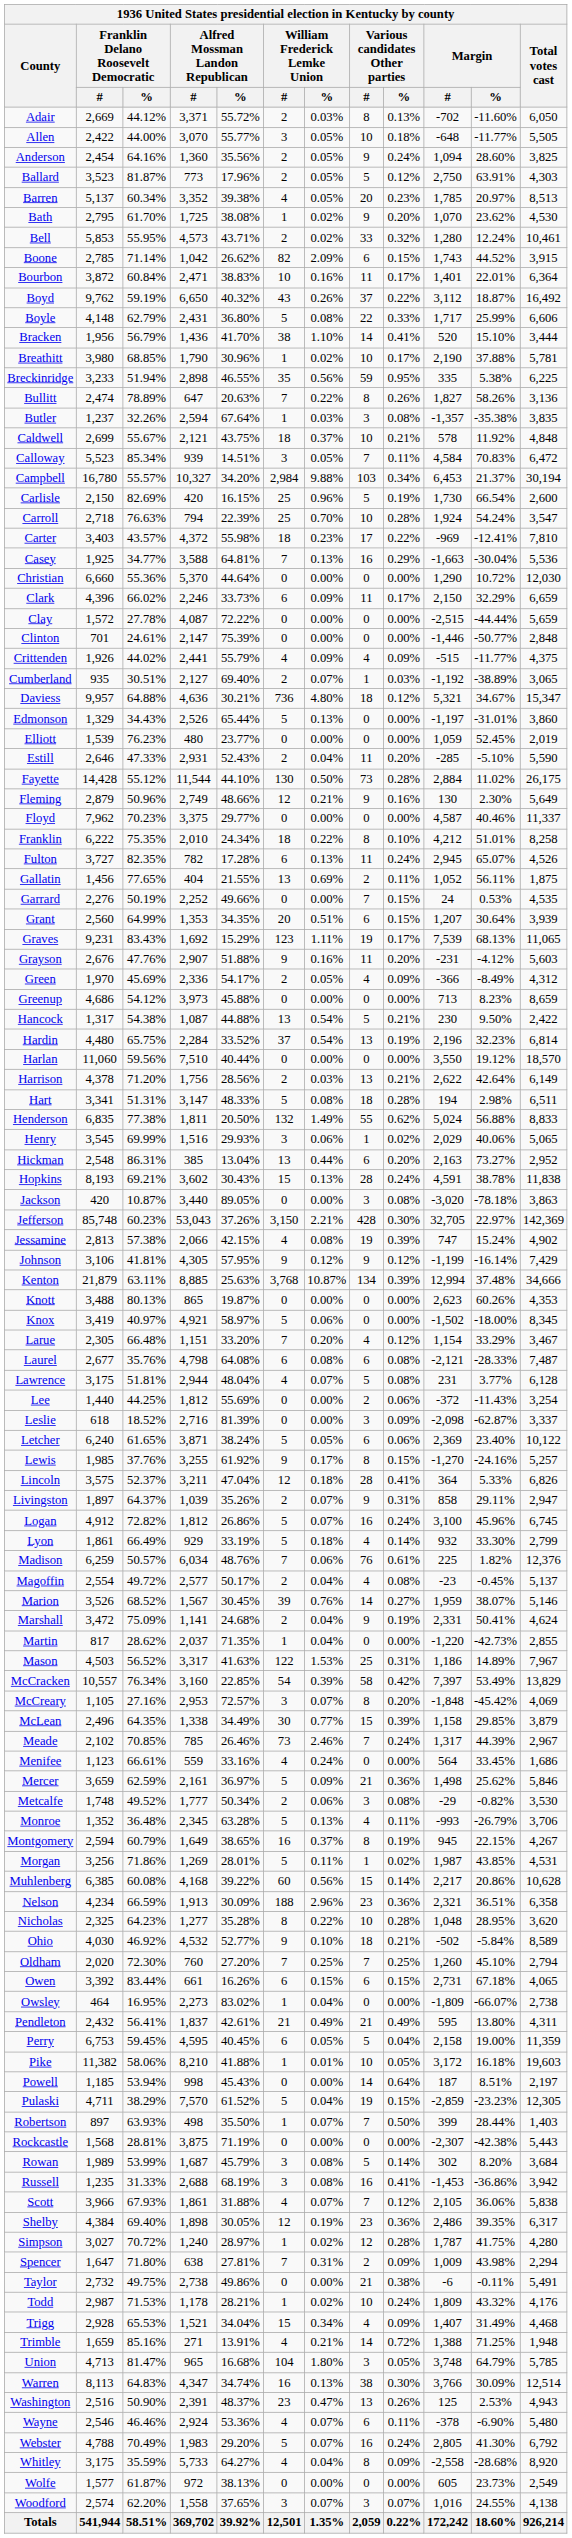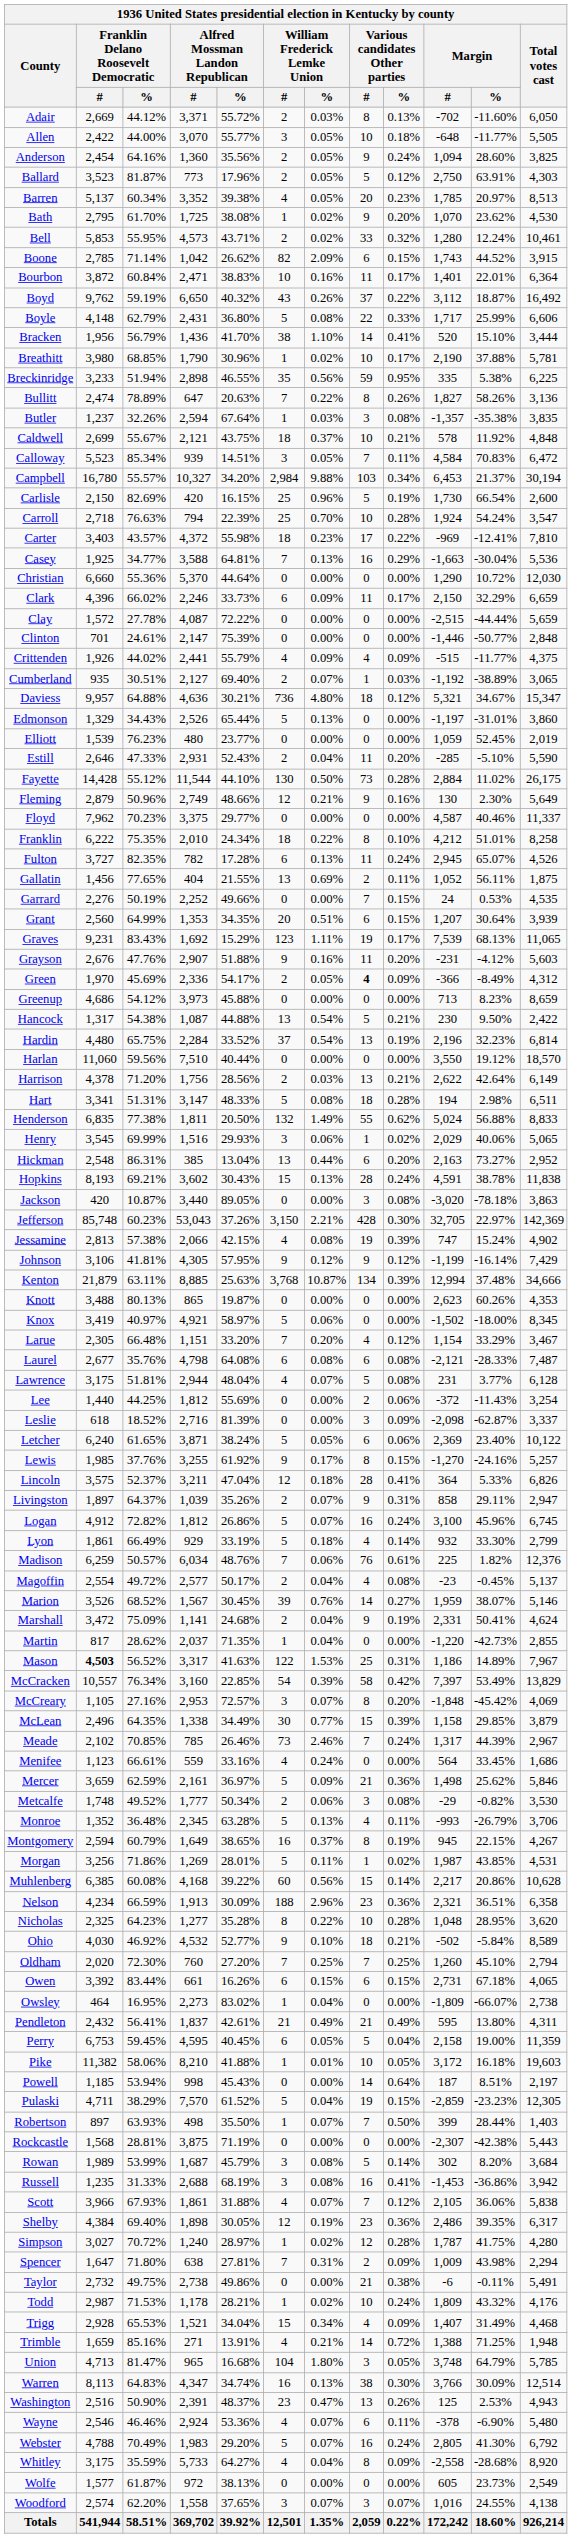Green | Various candidates Other parties / #: normal -> bold
Mason | Franklin Delano Roosevelt Democratic / #: normal -> bold
